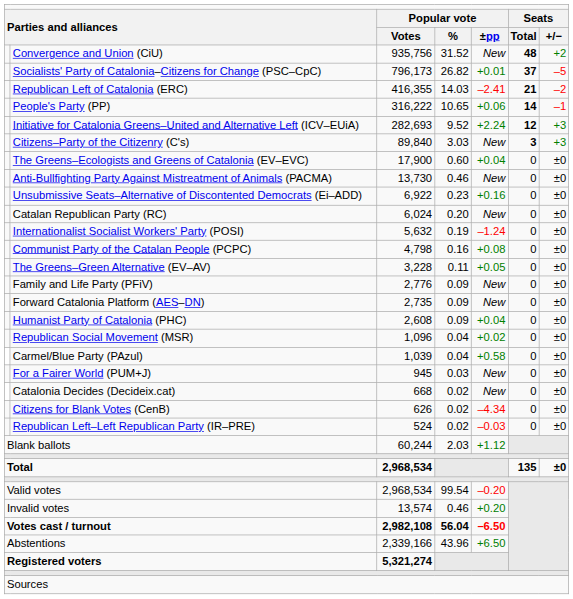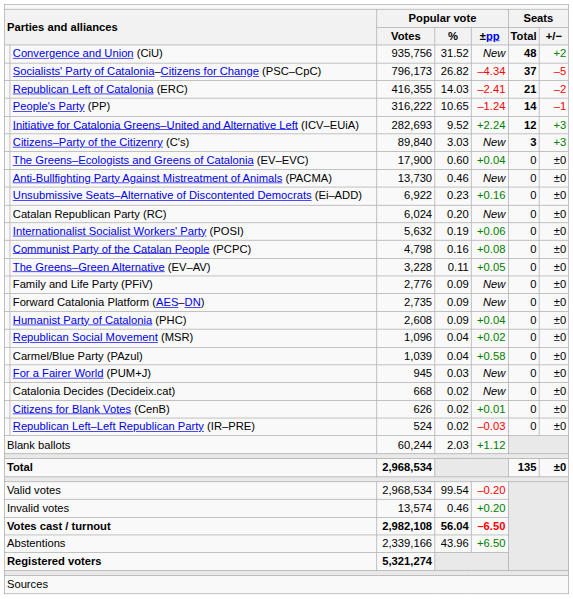Socialists' Party of Catalonia–Citizens for Change (PSC–CpC) | column 5: +0.01 -> –4.34
People's Party (PP) | column 5: +0.06 -> –1.24
Internationalist Socialist Workers' Party (POSI) | column 5: –1.24 -> +0.06
Citizens for Blank Votes (CenB) | column 5: –4.34 -> +0.01
